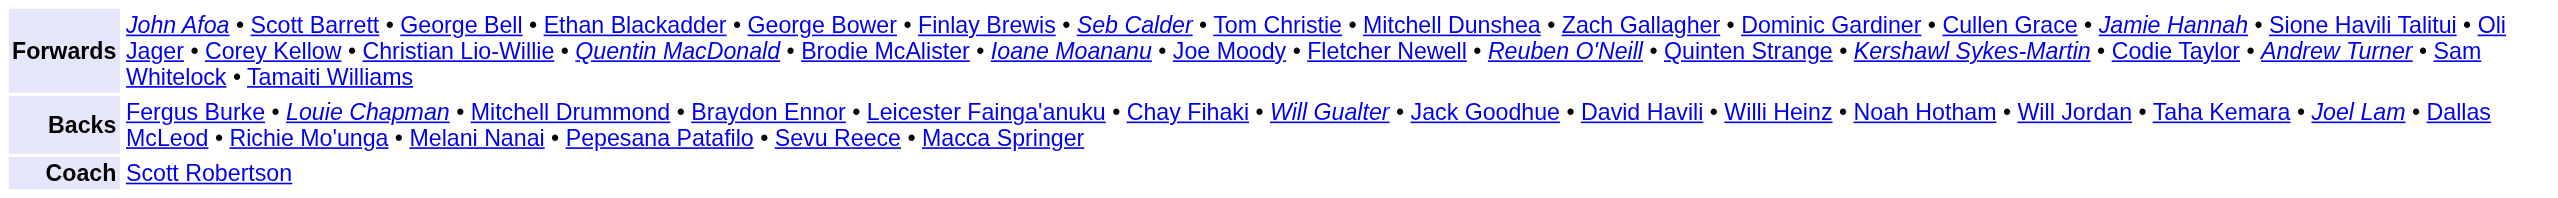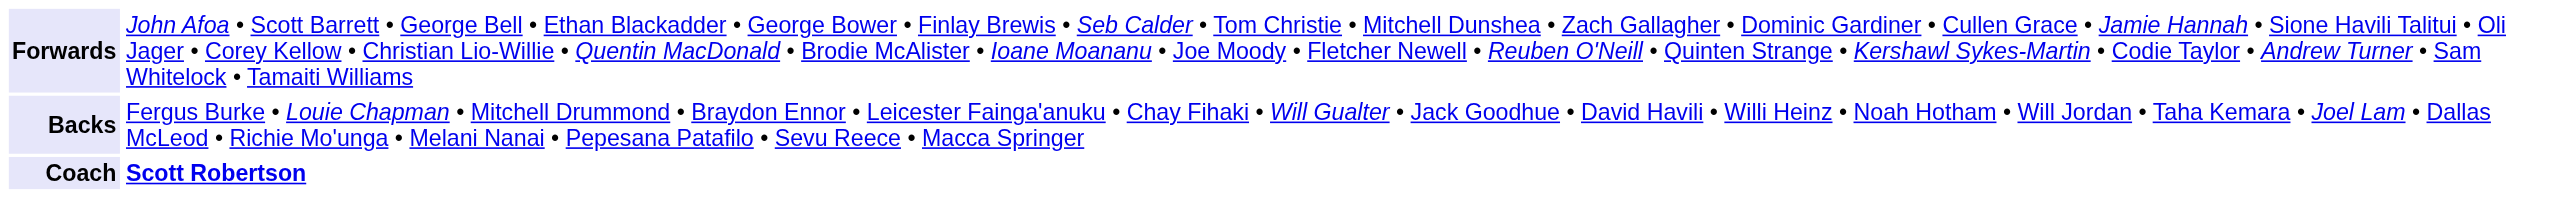Coach | column 2: normal -> bold
